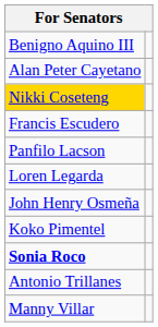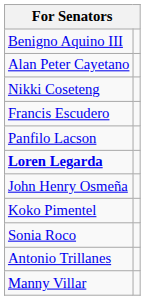Nikki Coseteng | column 1: gold background -> no background
Loren Legarda | column 1: normal -> bold
Sonia Roco | column 1: bold -> normal
